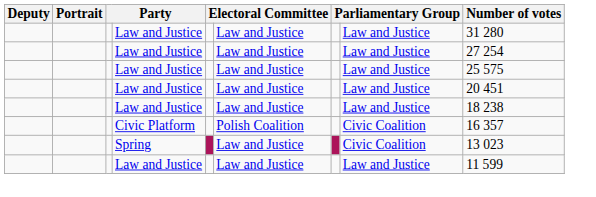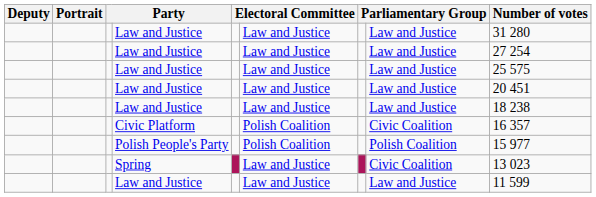+ row: Polish People's Party | Polish Coalition | Polish Coalition | 15 977
